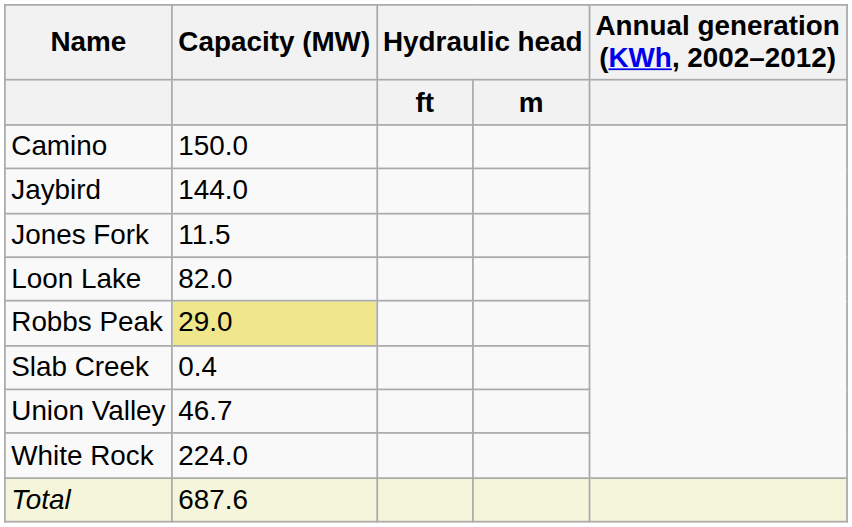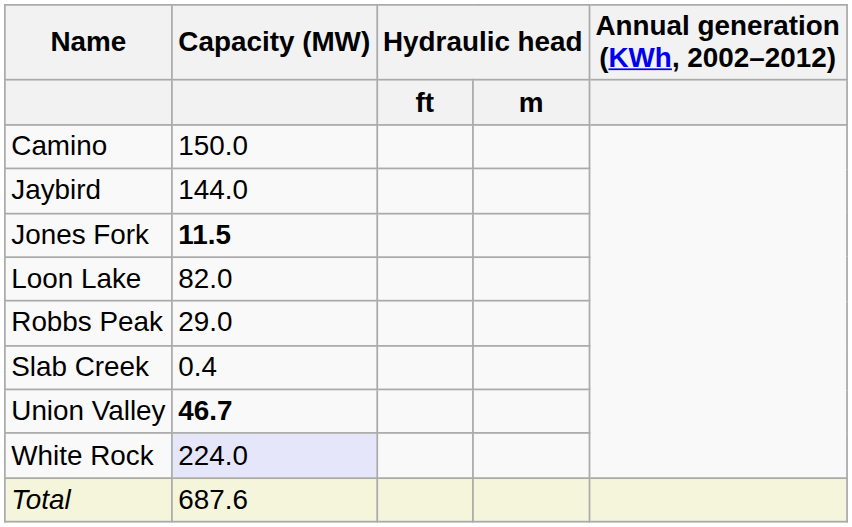Jones Fork | Capacity (MW): normal -> bold
Robbs Peak | Capacity (MW): khaki background -> no background
Union Valley | Capacity (MW): normal -> bold
White Rock | Capacity (MW): no background -> lavender background
